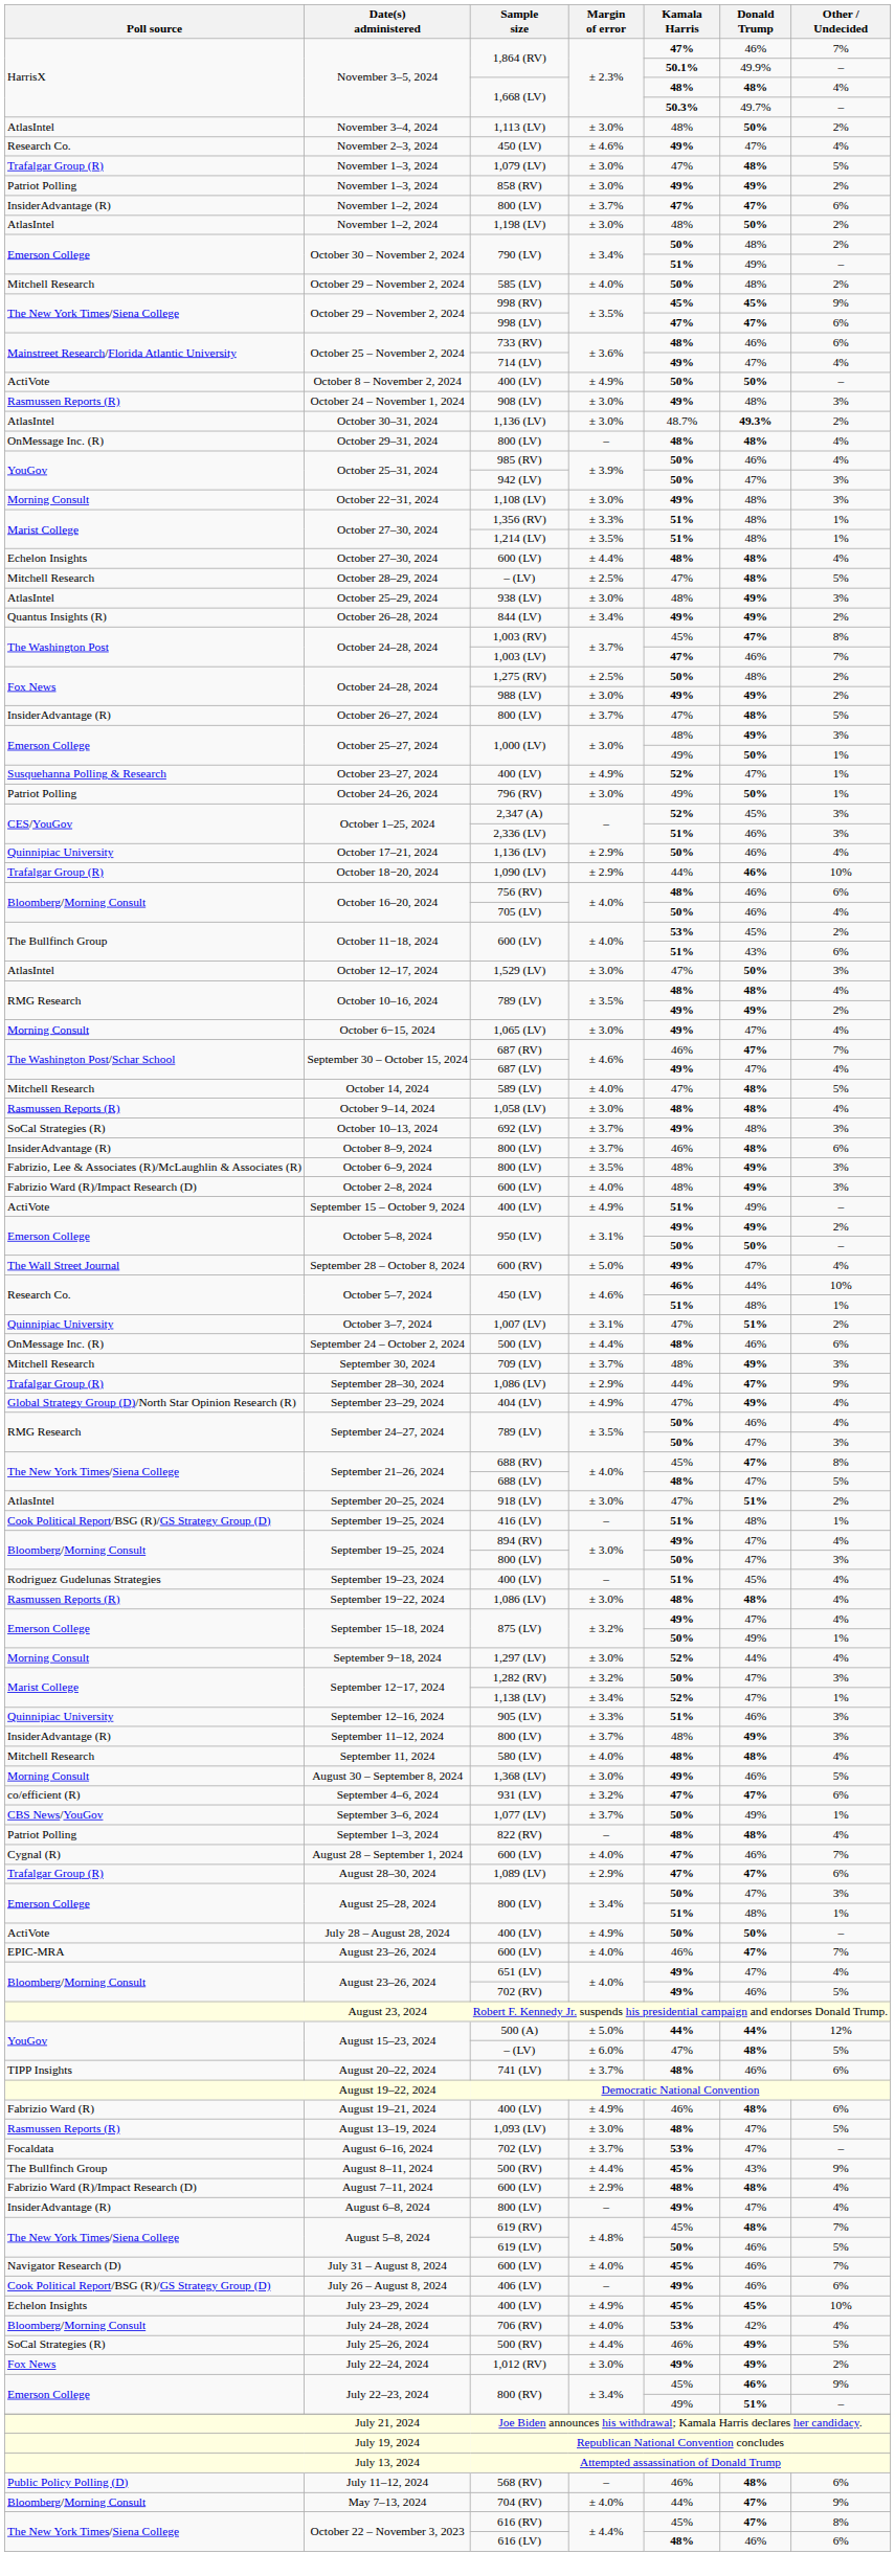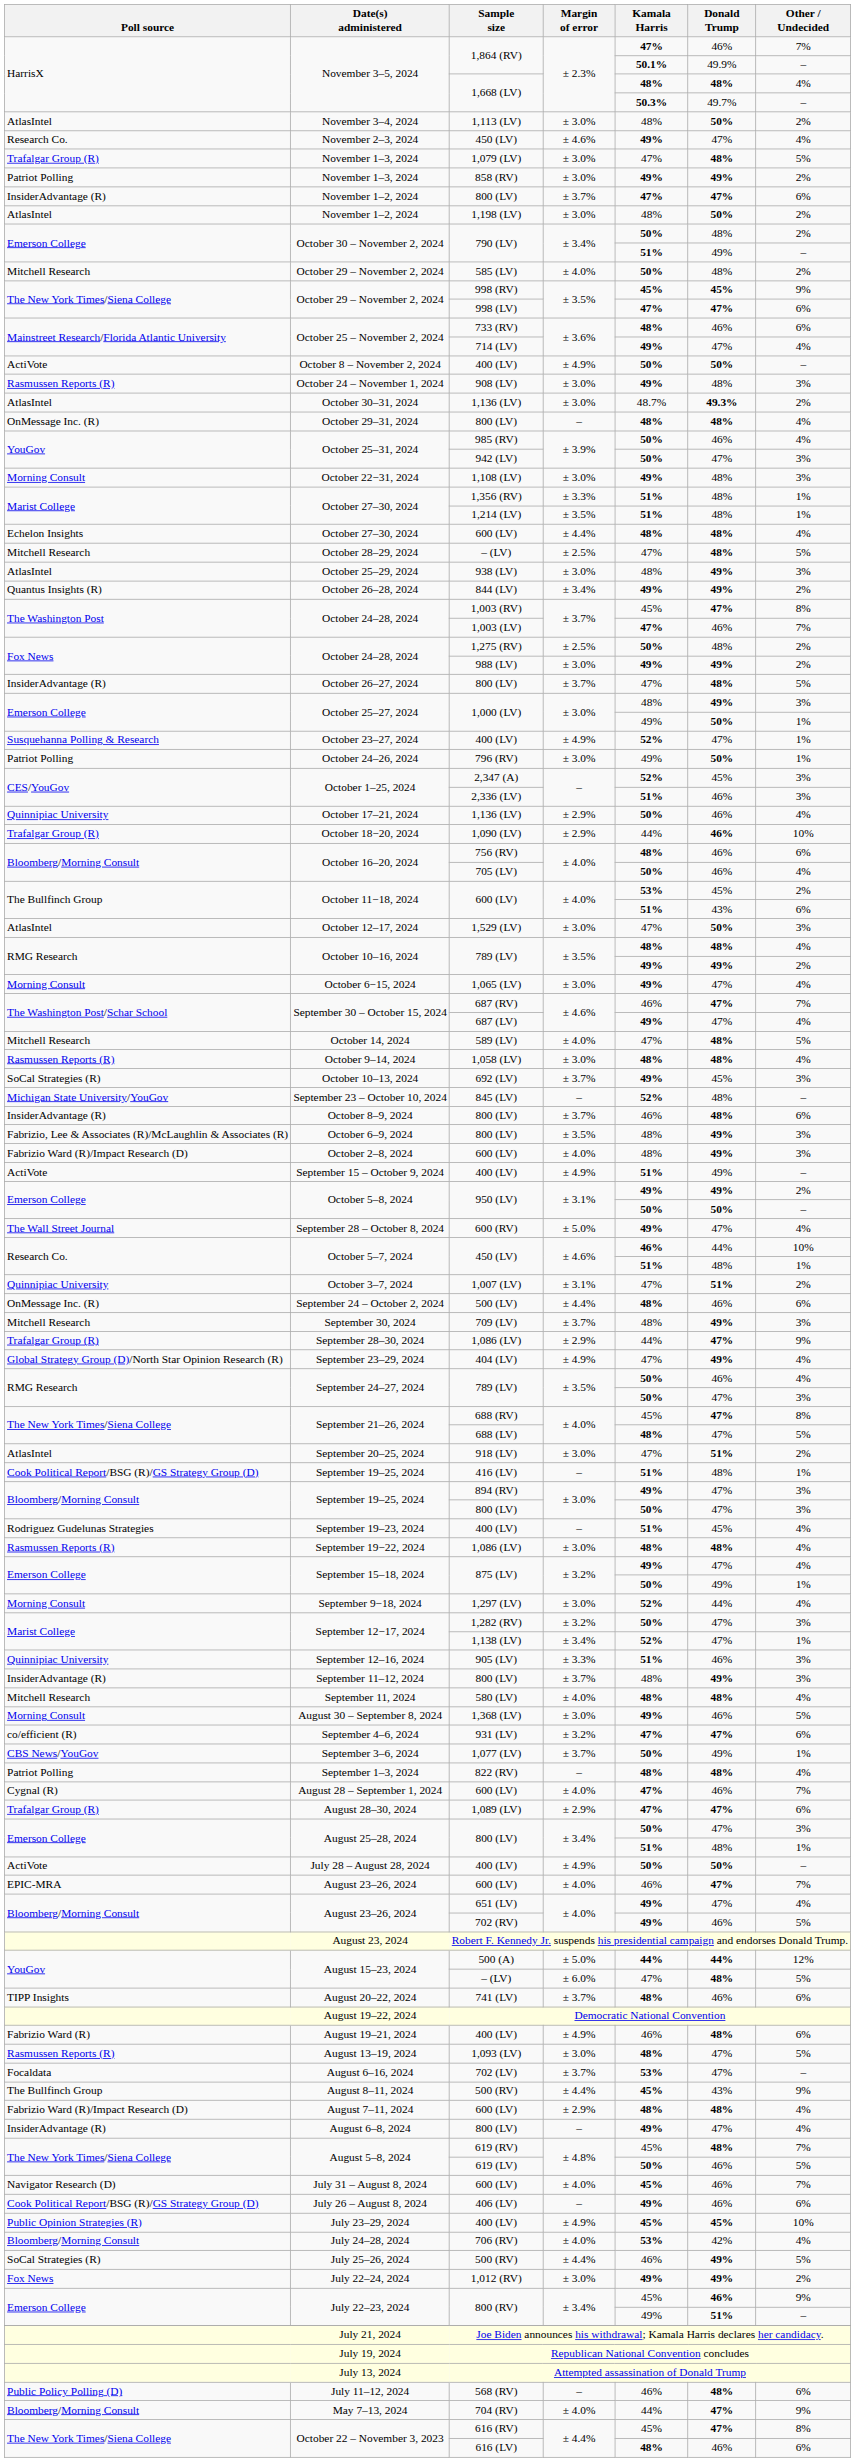October 10–13, 2024 | Donald Trump: 48% -> 45%
+ row: Michigan State University/YouGov | September 23 – October 10, 2024 | 845 (LV) | – | 52% | 48% | –
September 19–25, 2024 / 894 (RV) | Other / Undecided: 4% -> 3%
July 23–29, 2024 | Poll source: Echelon Insights -> Public Opinion Strategies (R)
